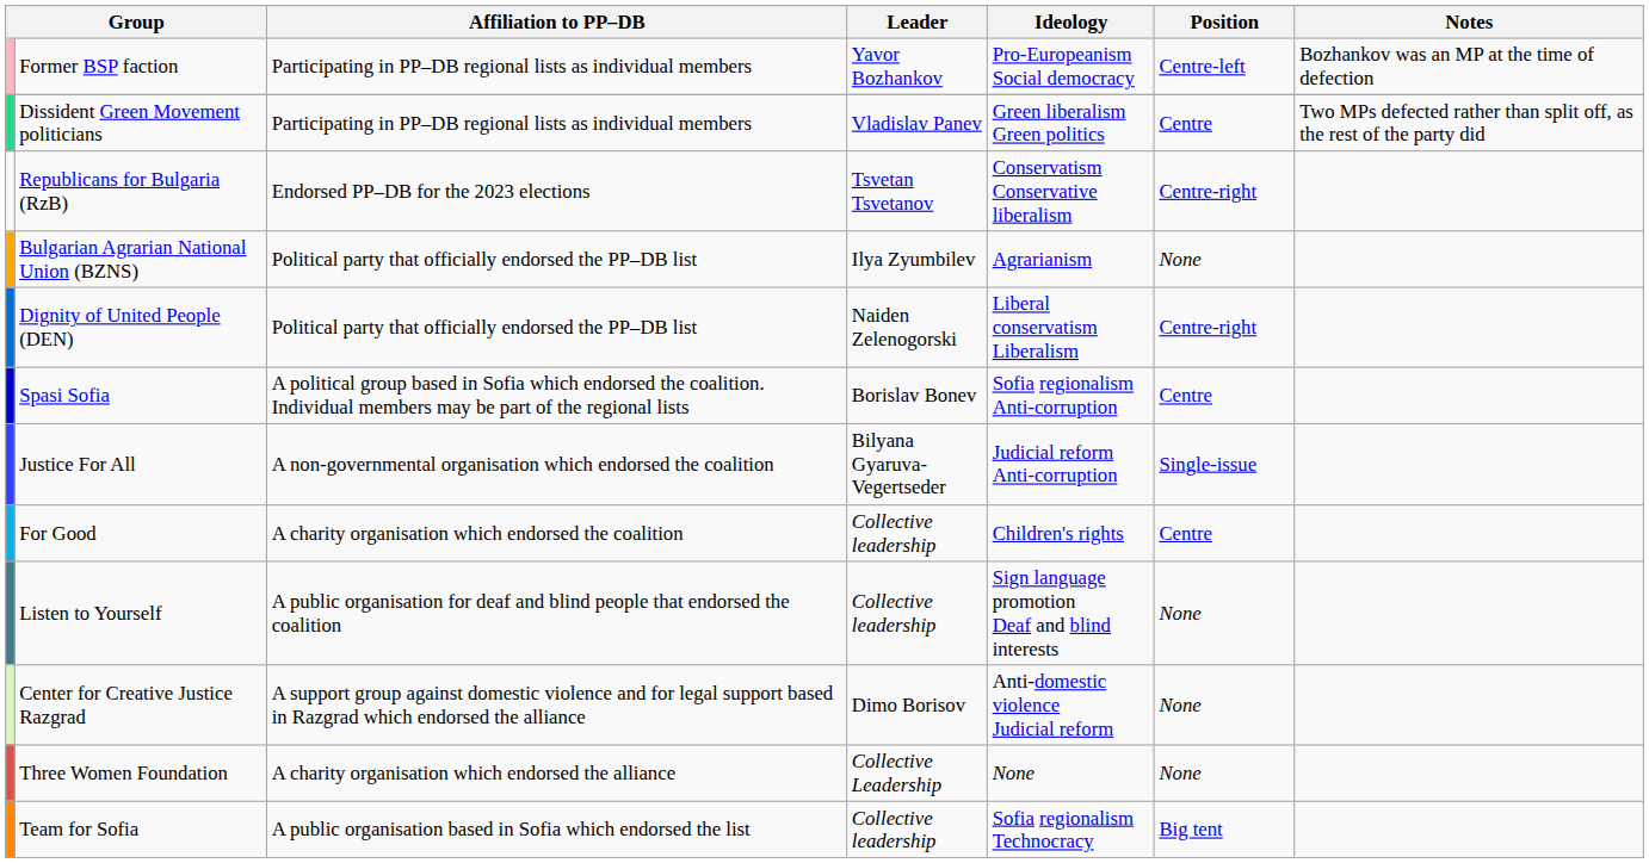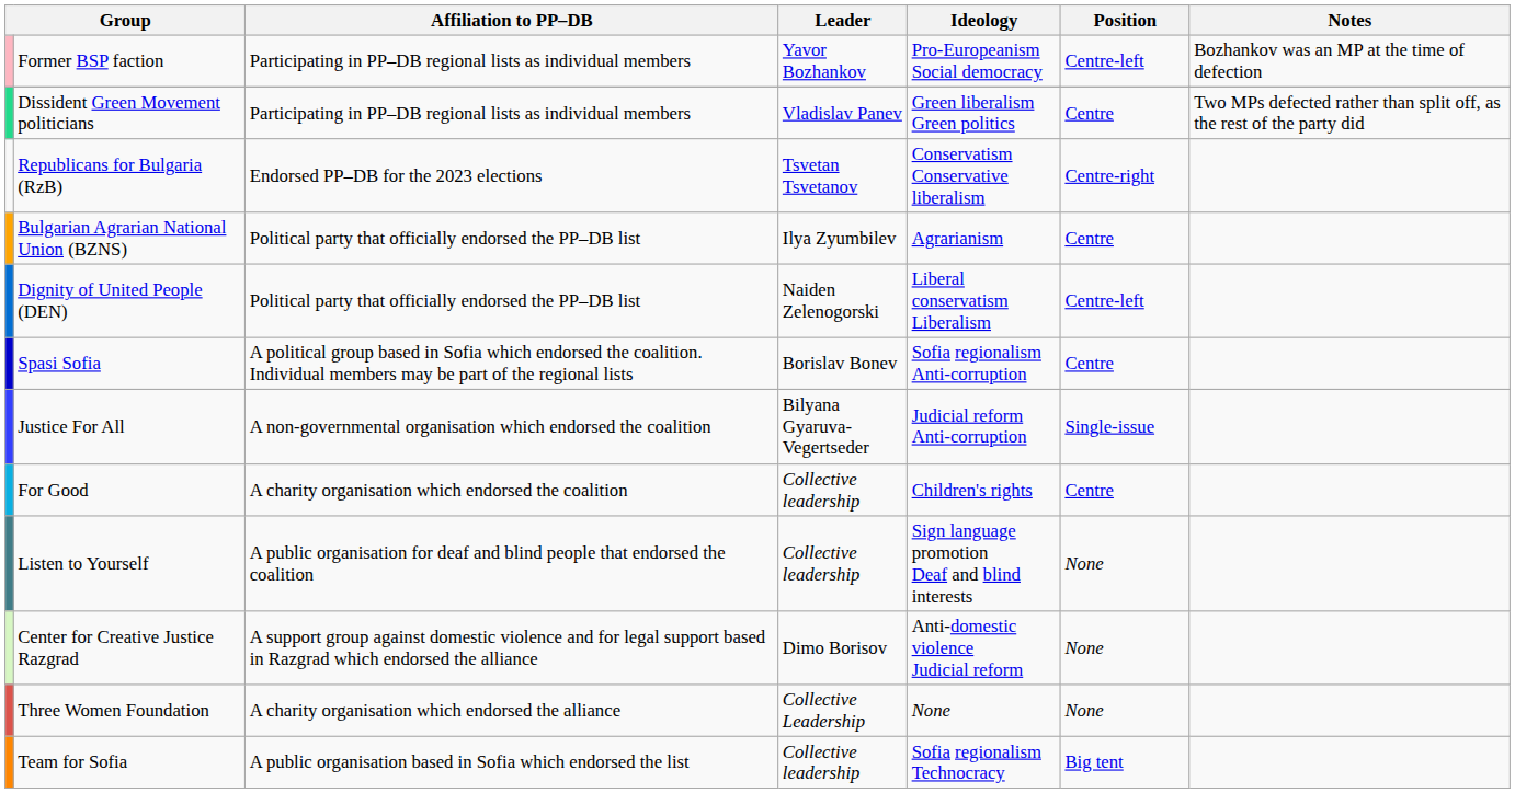Bulgarian Agrarian National Union (BZNS) | Position: None -> Centre
Dignity of United People (DEN) | Position: Centre-right -> Centre-left
